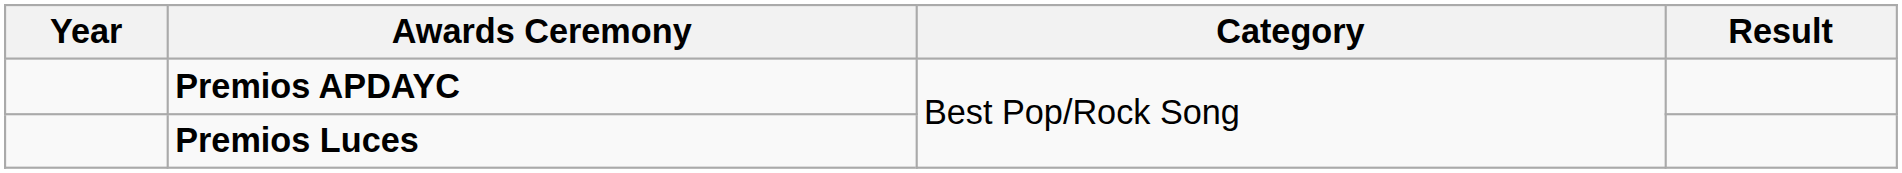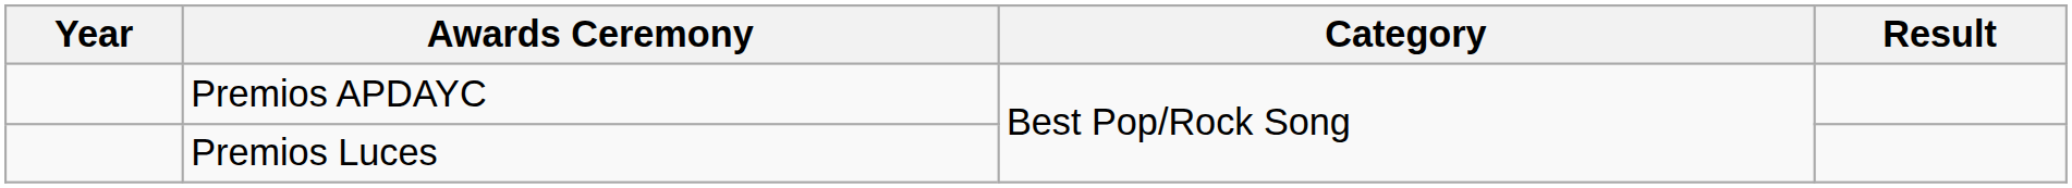Premios APDAYC | Awards Ceremony: bold -> normal
Premios Luces | Awards Ceremony: bold -> normal
